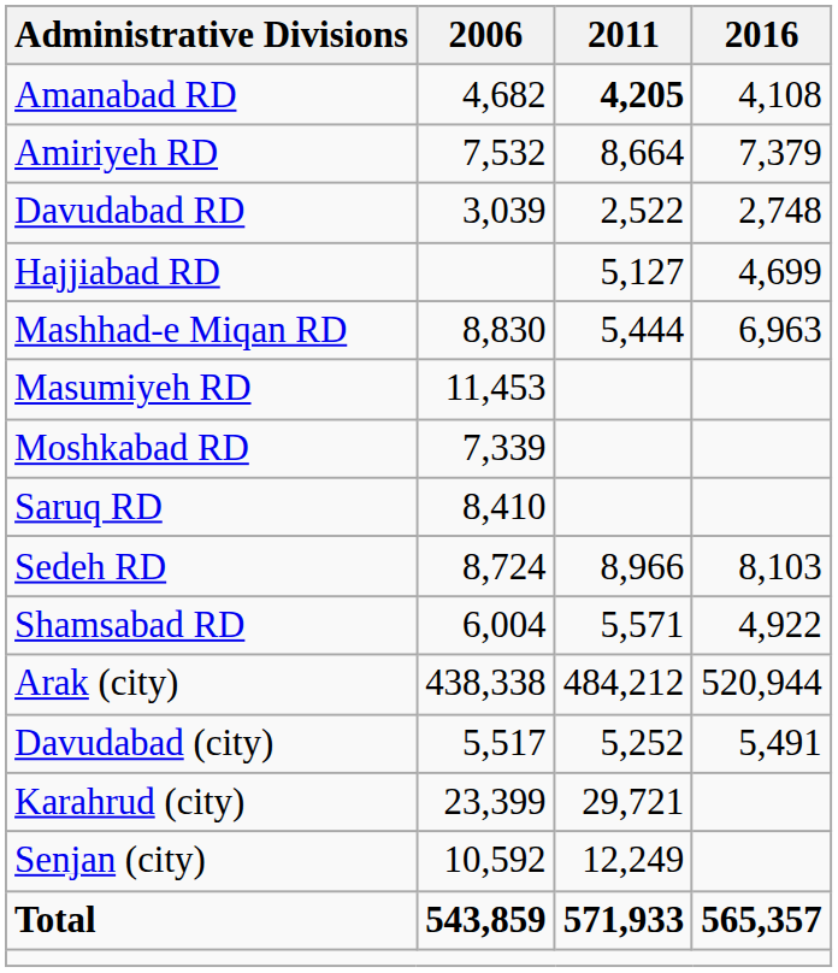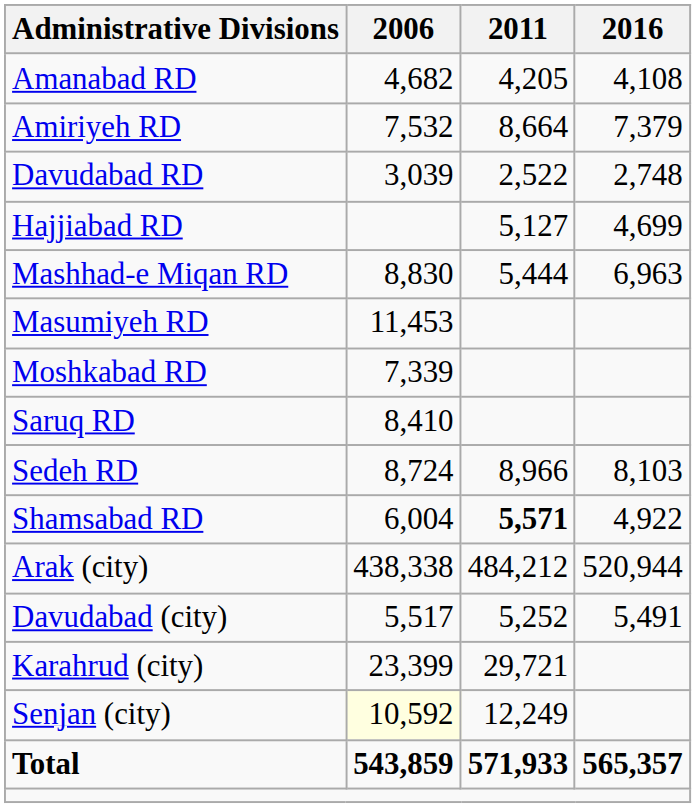Amanabad RD | 2011: bold -> normal
Shamsabad RD | 2011: normal -> bold
Senjan (city) | 2006: no background -> lightyellow background
